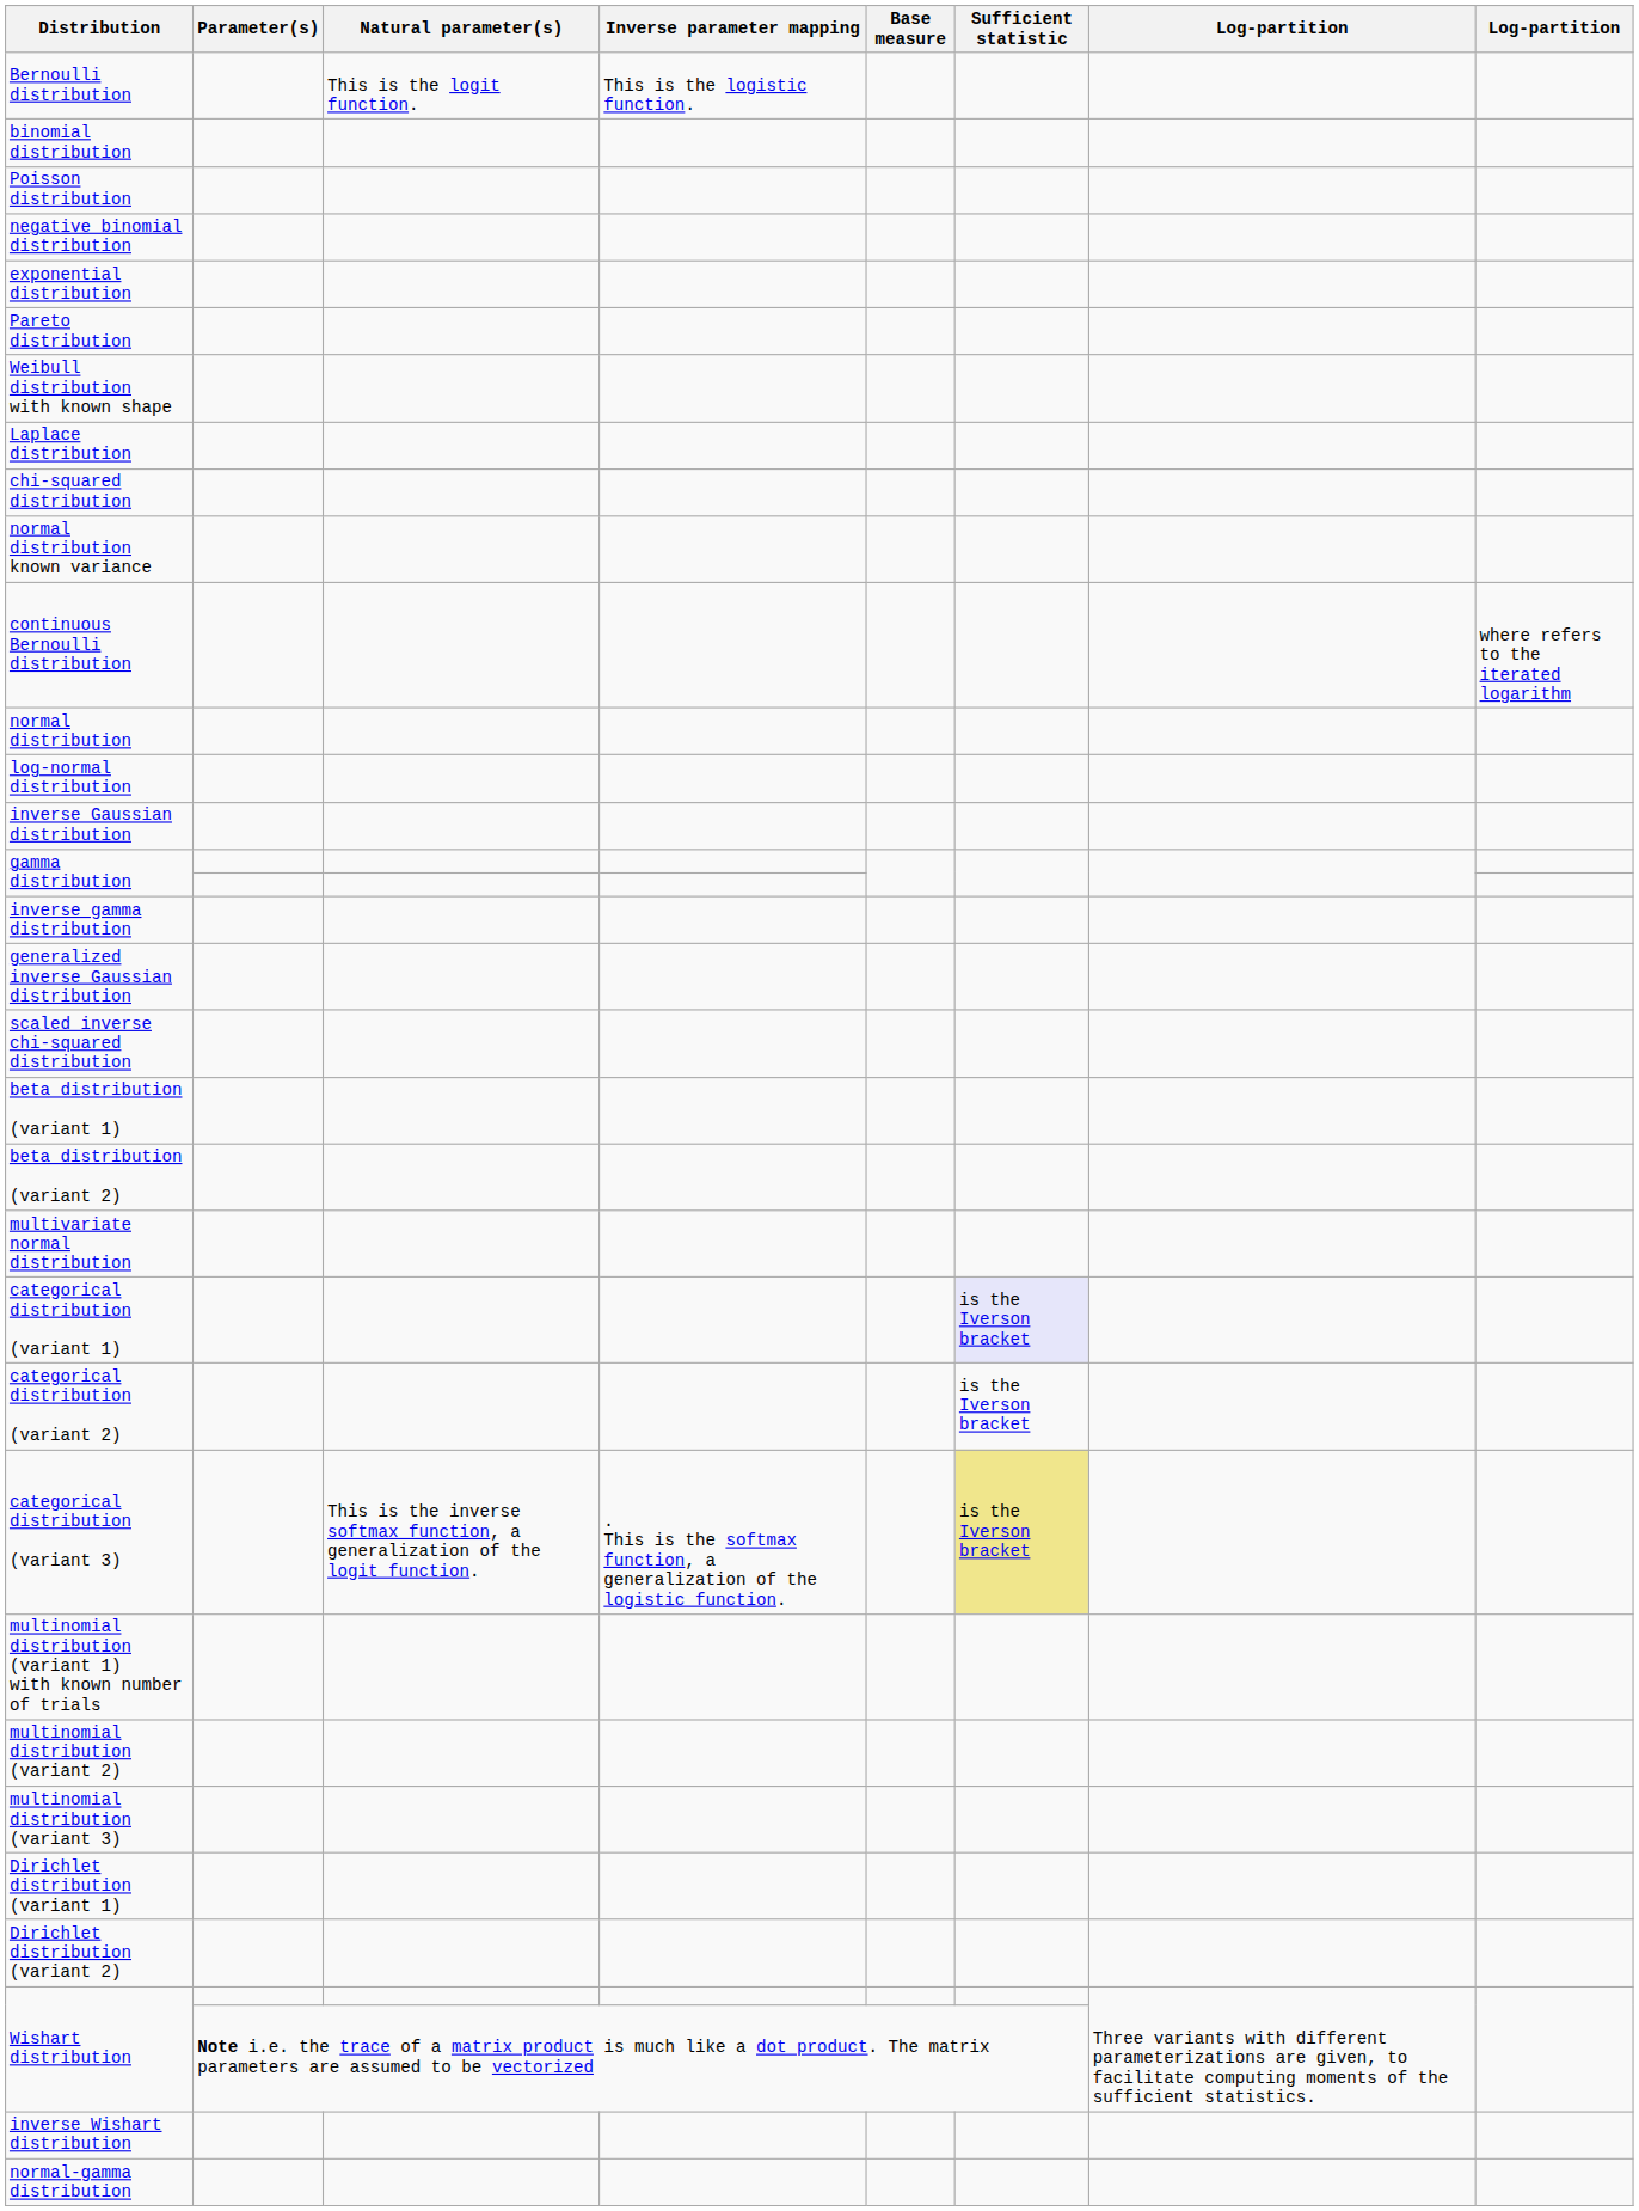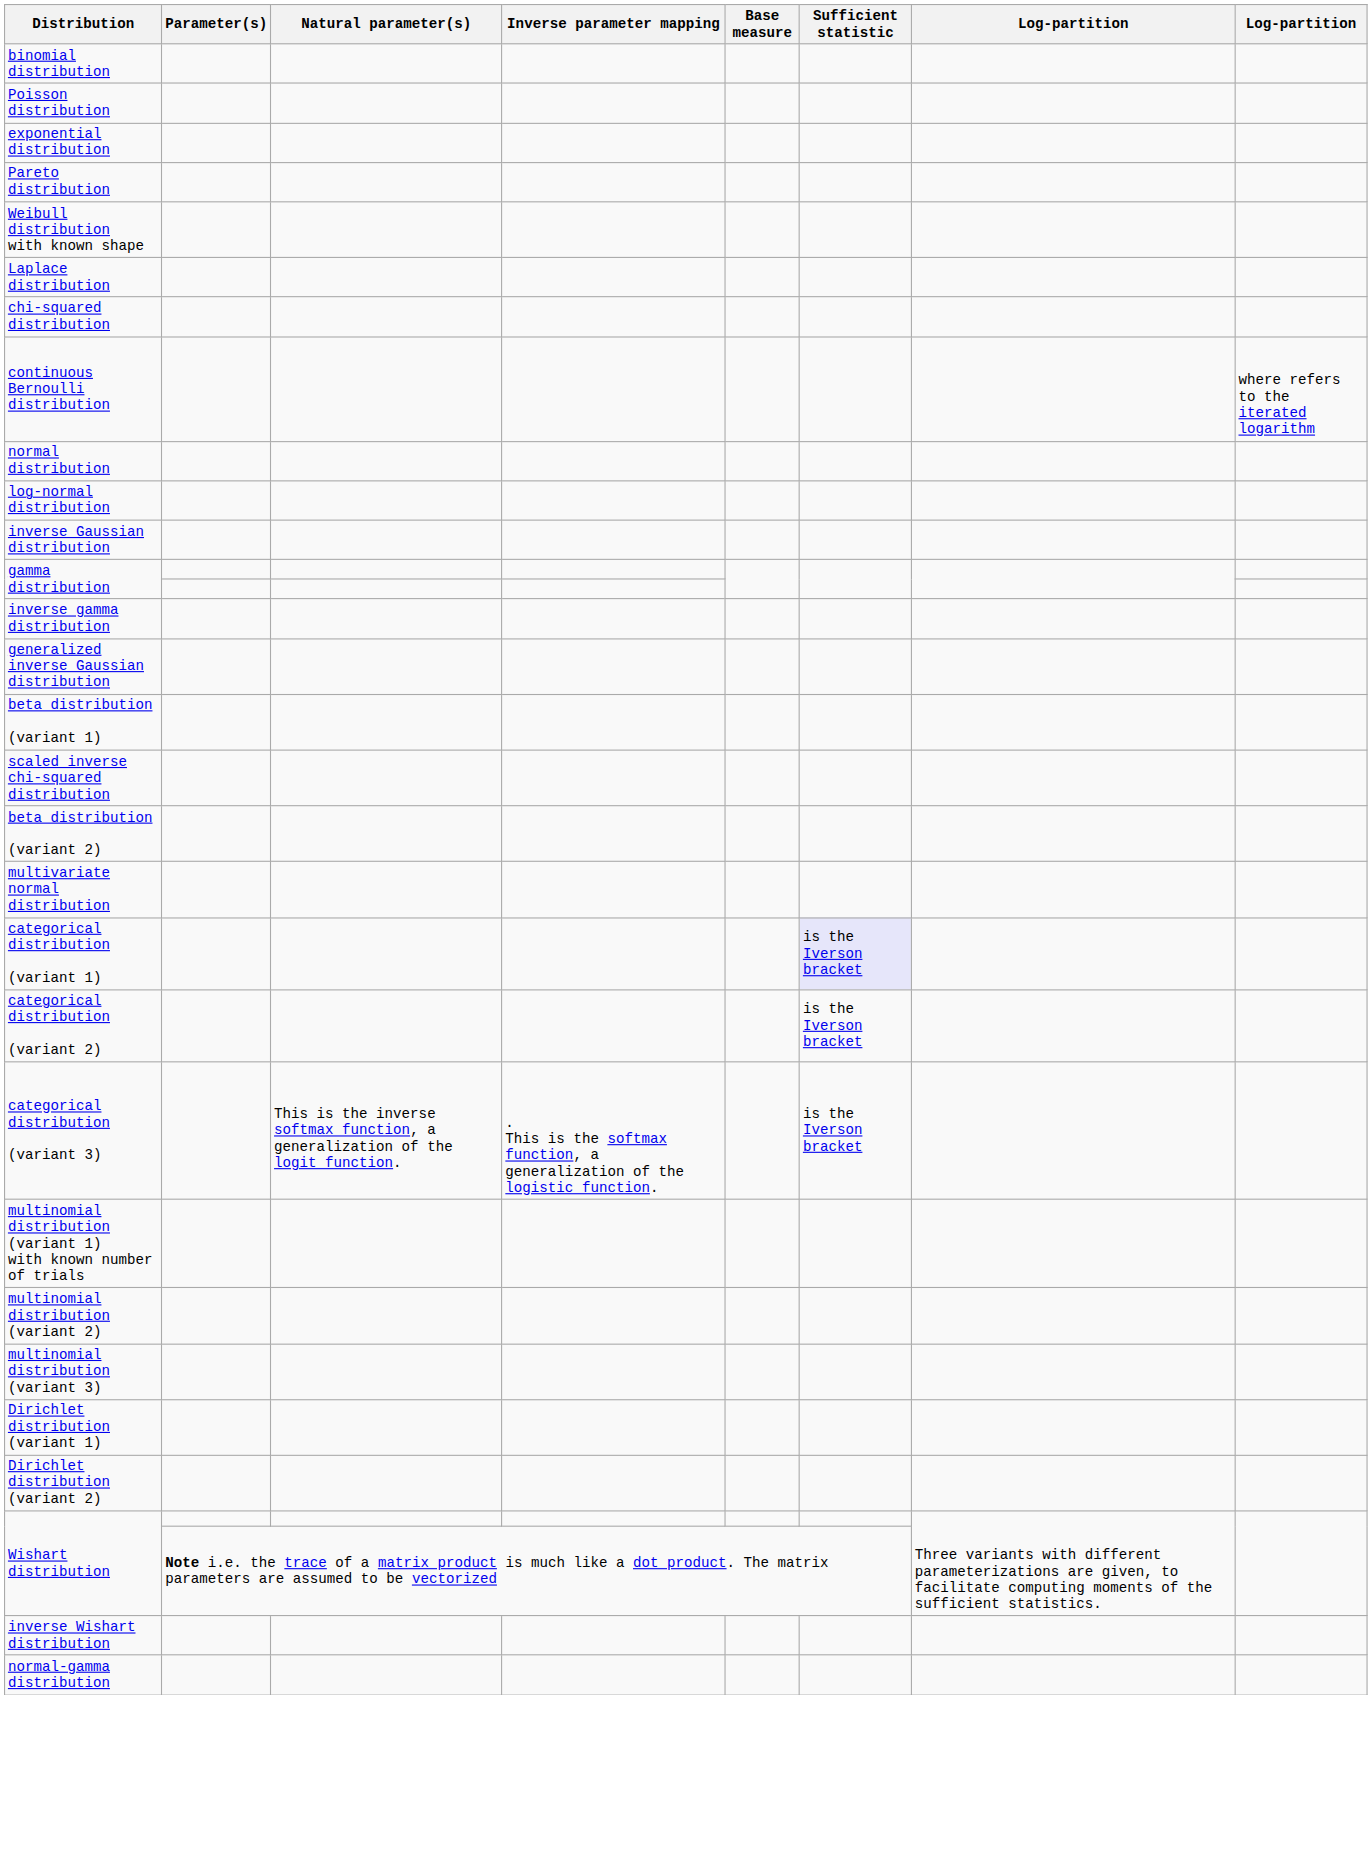- row: Bernoulli distribution | This is the logit function. | This is the logistic function.
- row: negative binomial distribution
- row: normal distribution known variance
rows swapped: scaled inverse chi-squared distribution <-> beta distribution (variant 1)
categorical distribution (variant 3) | Sufficient statistic: khaki background -> no background
